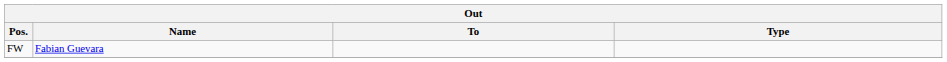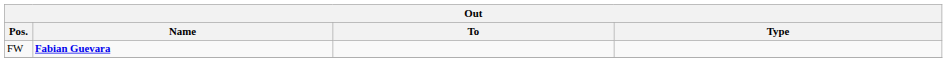FW | Name: normal -> bold
